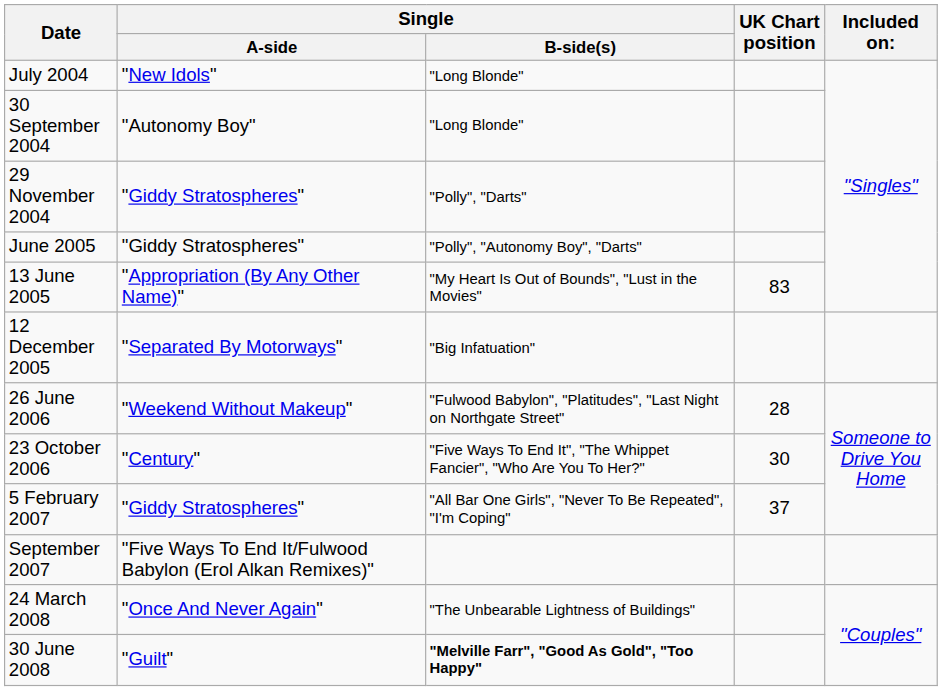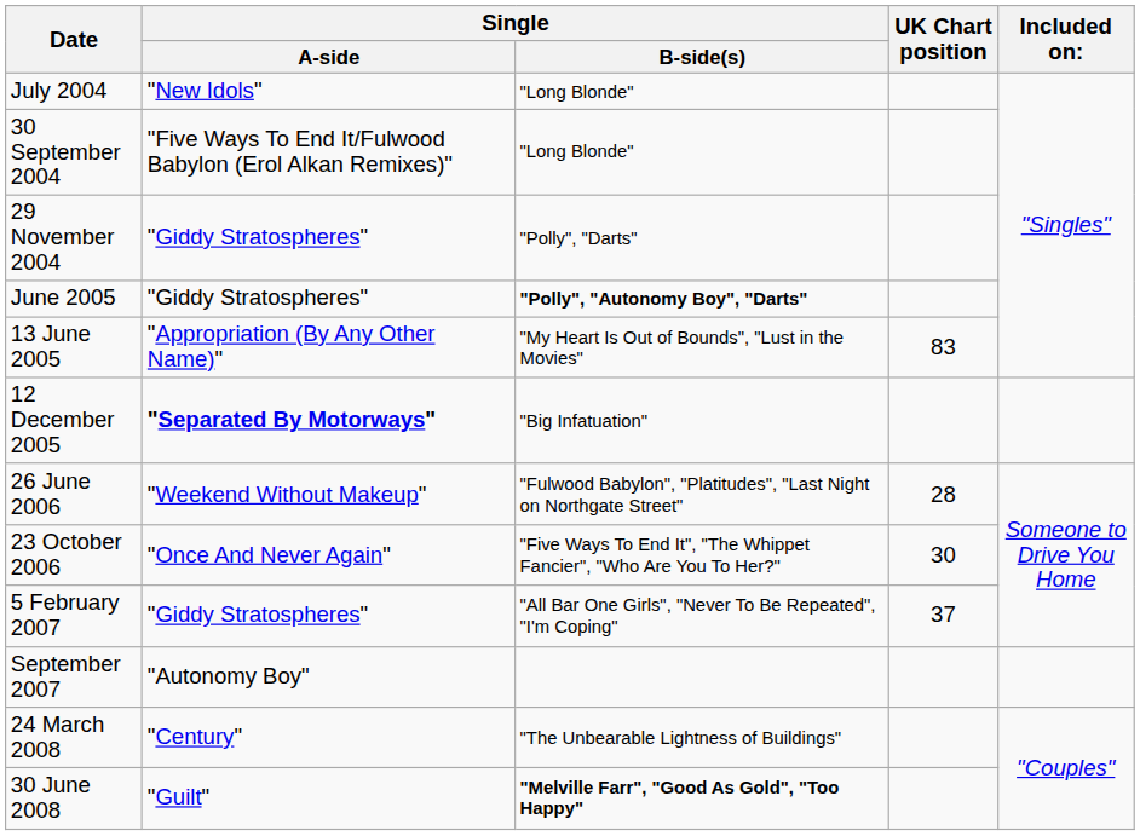30 September 2004 | Single / A-side: "Autonomy Boy" -> "Five Ways To End It/Fulwood Babylon (Erol Alkan Remixes)"
June 2005 | Single / B-side(s): normal -> bold
12 December 2005 | Single / A-side: normal -> bold
23 October 2006 | Single / A-side: "Century" -> "Once And Never Again"
September 2007 | Single / A-side: "Five Ways To End It/Fulwood Babylon (Erol Alkan Remixes)" -> "Autonomy Boy"
24 March 2008 | Single / A-side: "Once And Never Again" -> "Century"
